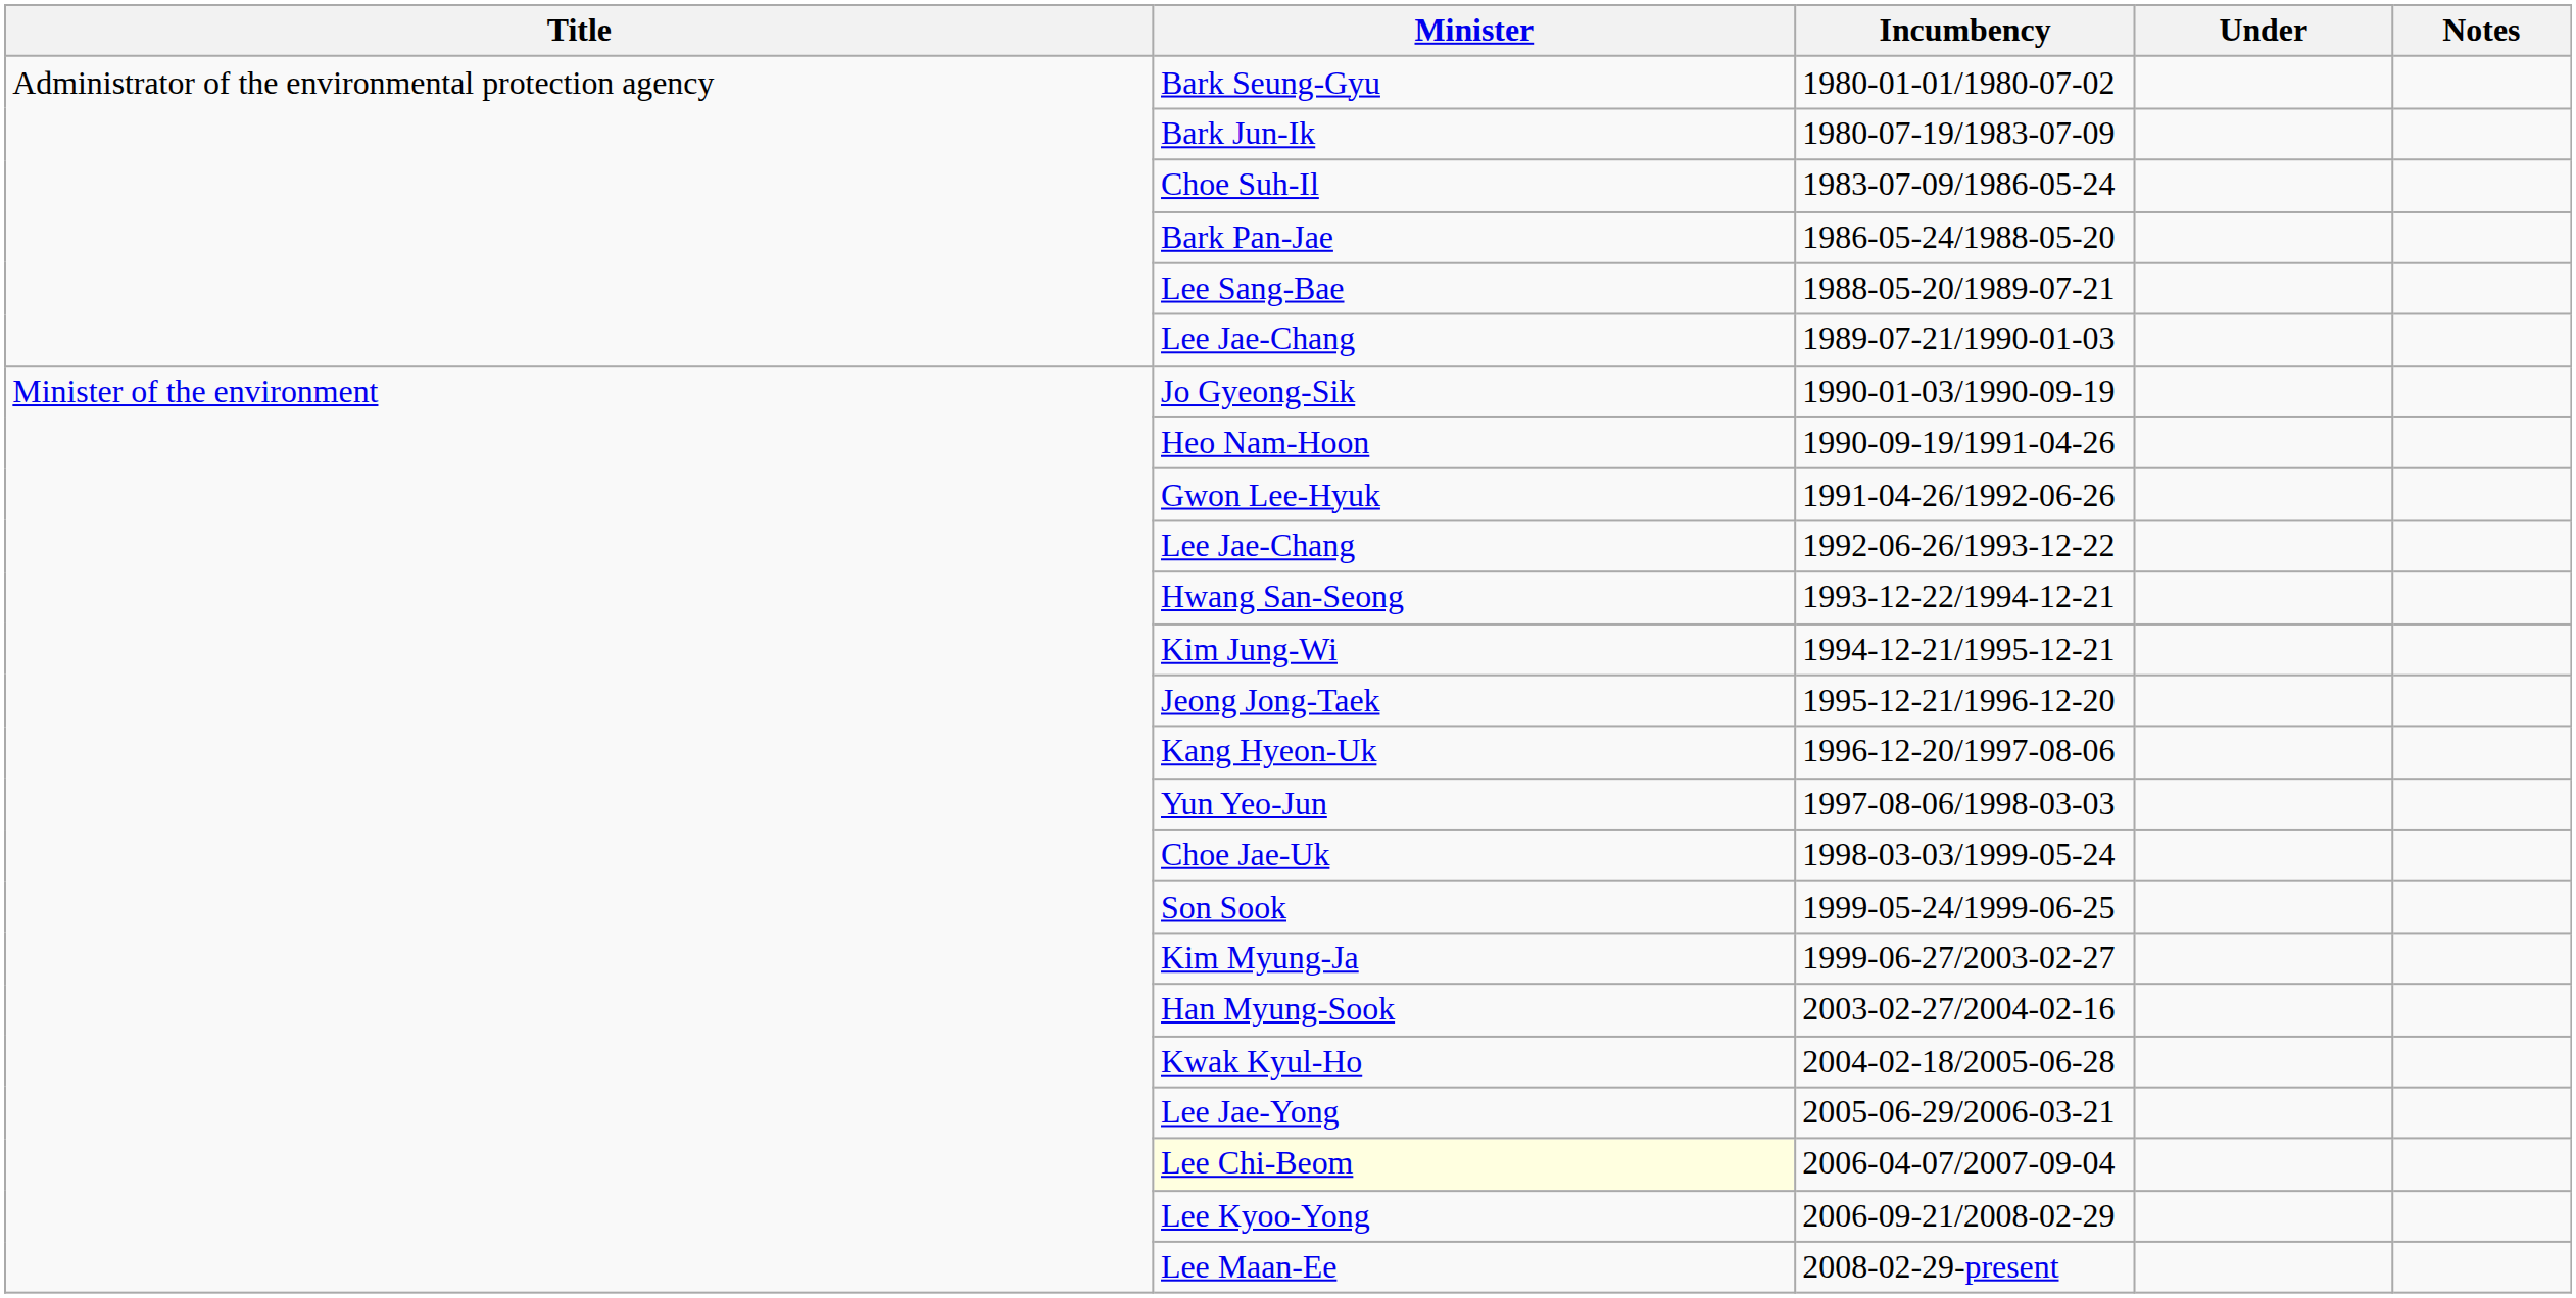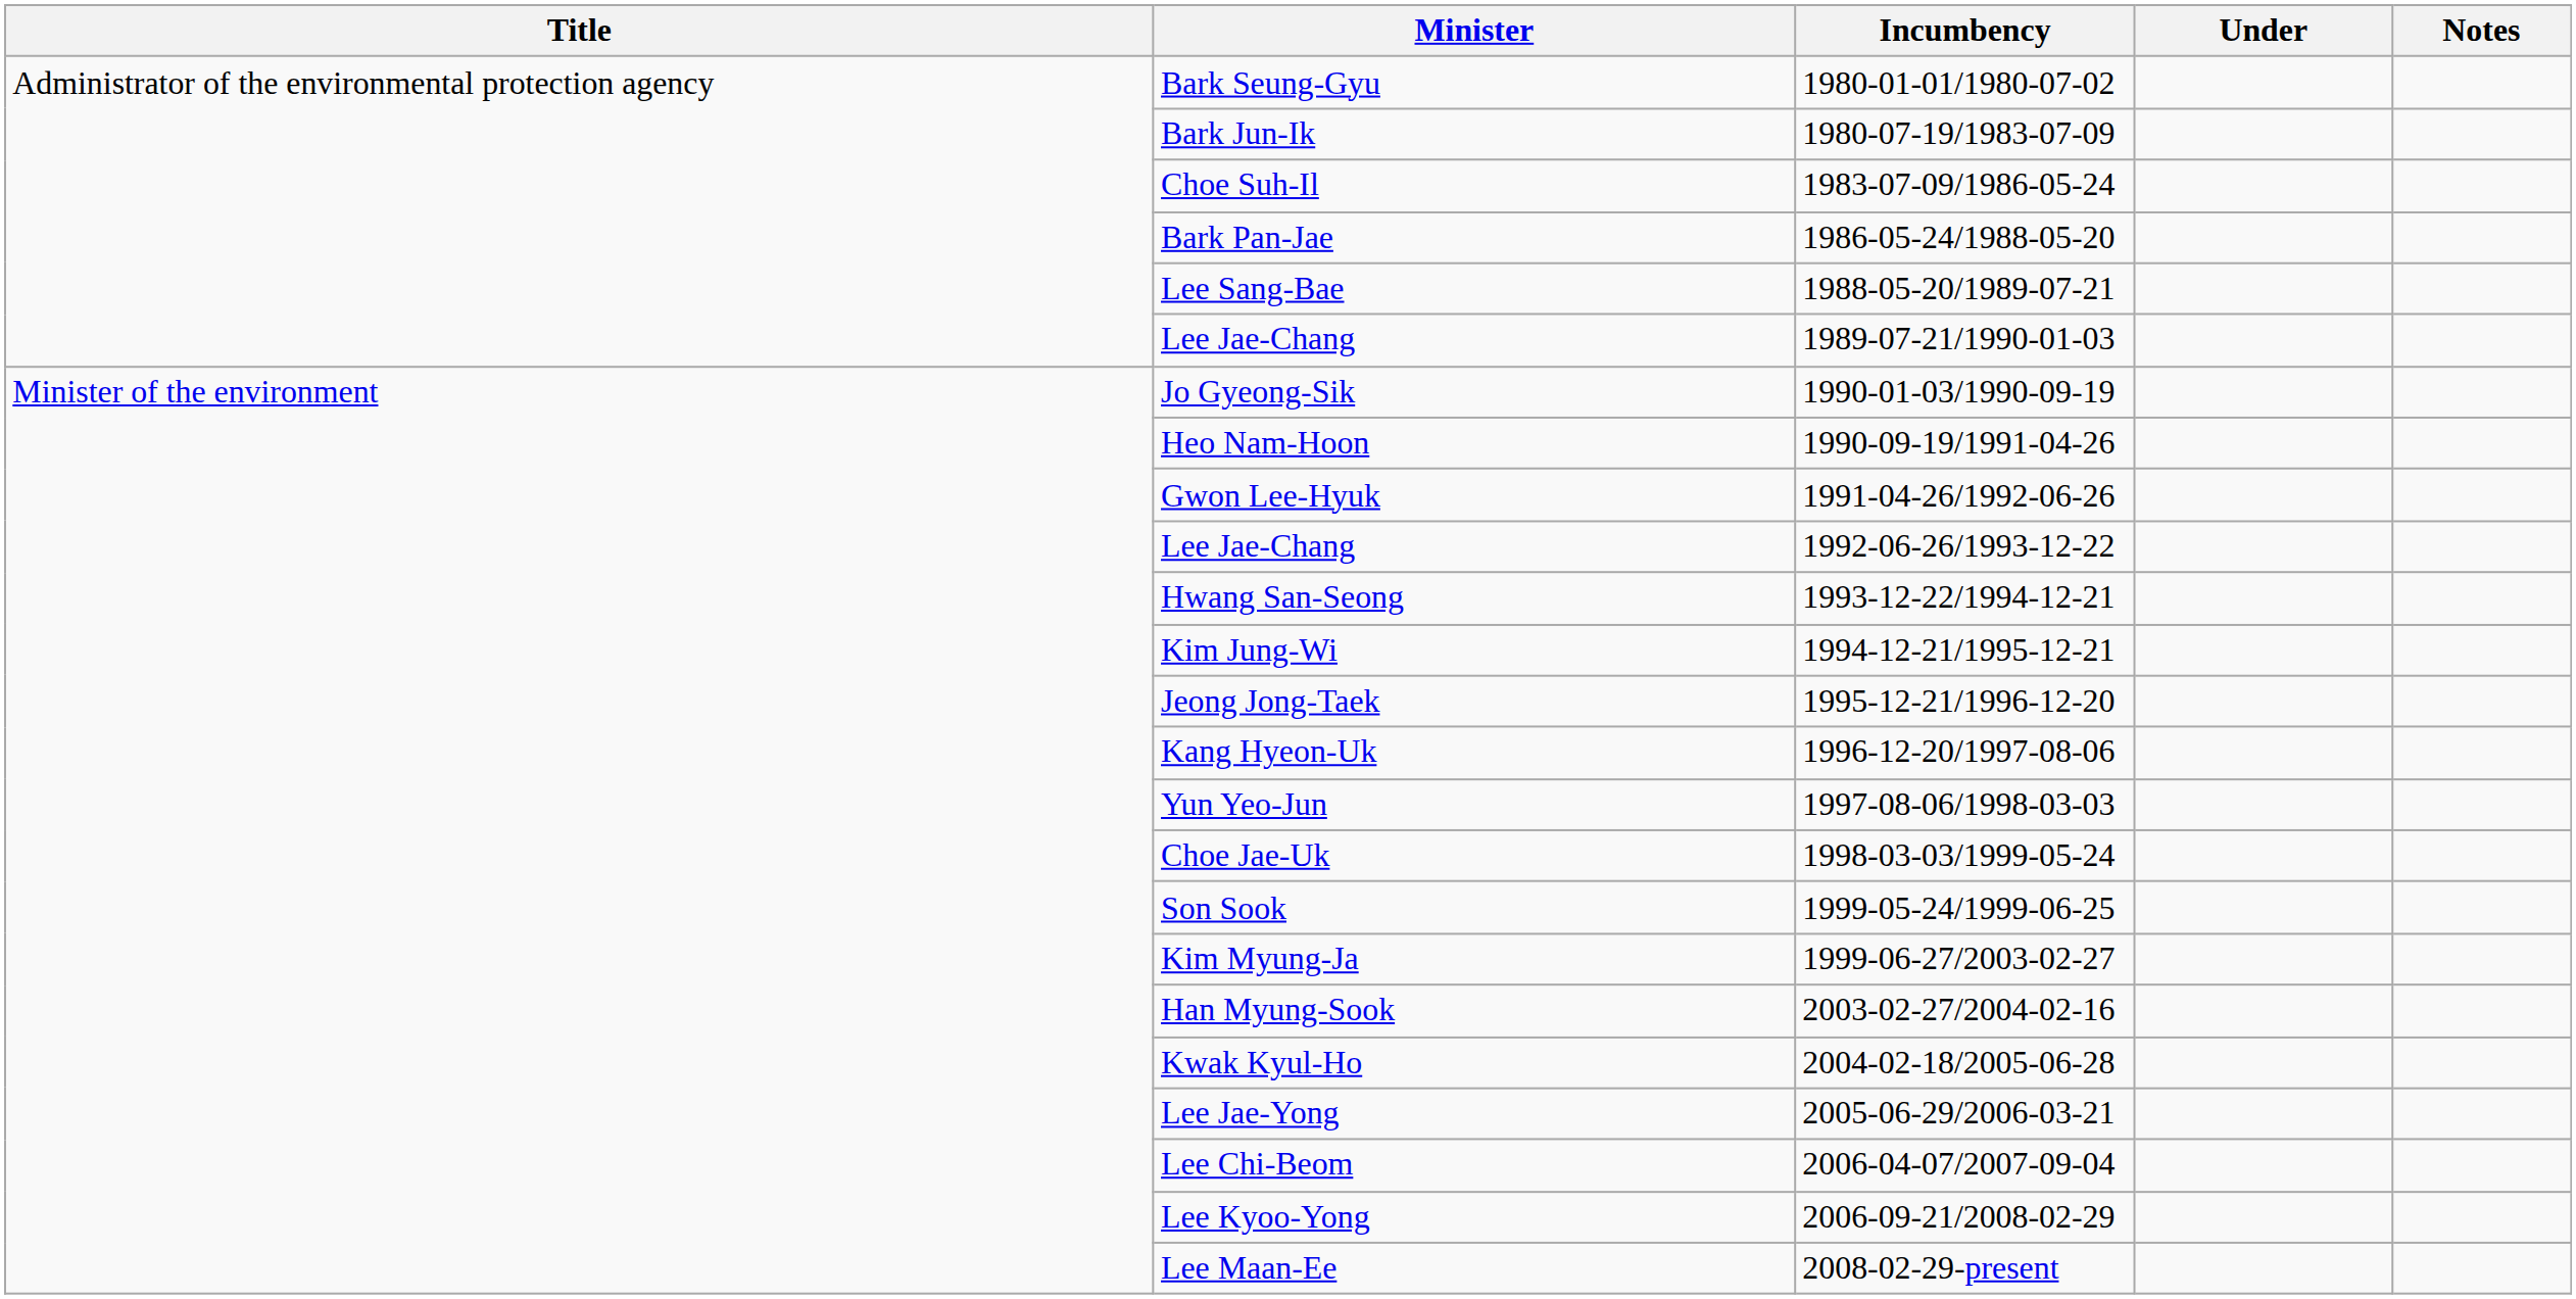Lee Chi-Beom | Minister: lightyellow background -> no background
